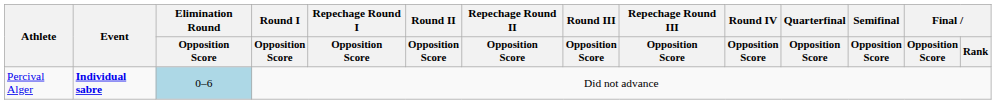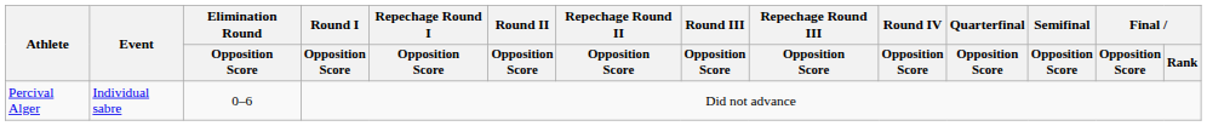Percival Alger | Event: bold -> normal
Percival Alger | Elimination Round / Opposition Score: lightblue background -> no background
